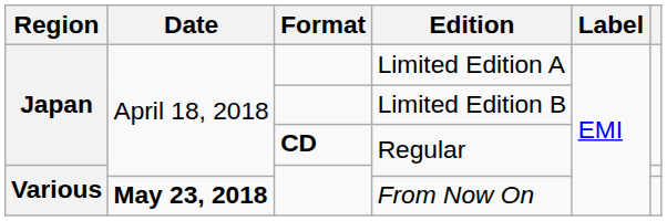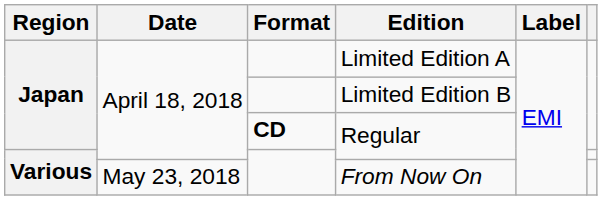From Now On | Date: bold -> normal
